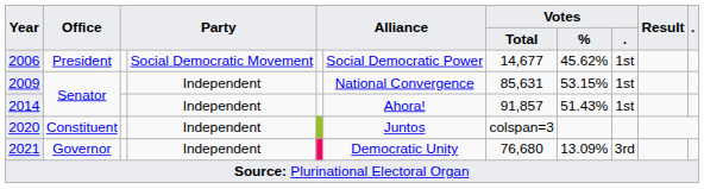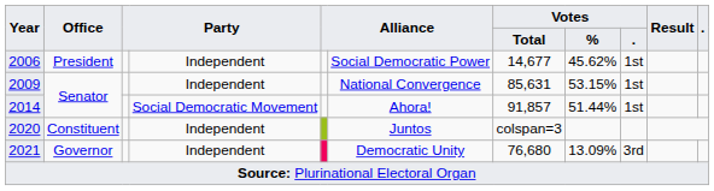2006 | column 4: Social Democratic Movement -> Independent
2014 | column 4: Independent -> Social Democratic Movement
2014 | Votes / %: 51.43% -> 51.44%
